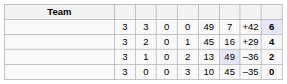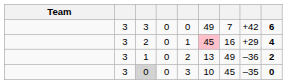row 2 | column 9: lavender background -> no background
row 3 | column 6: no background -> pink background
row 4 | column 7: lavender background -> no background
row 5 | column 3: no background -> lightgrey background
